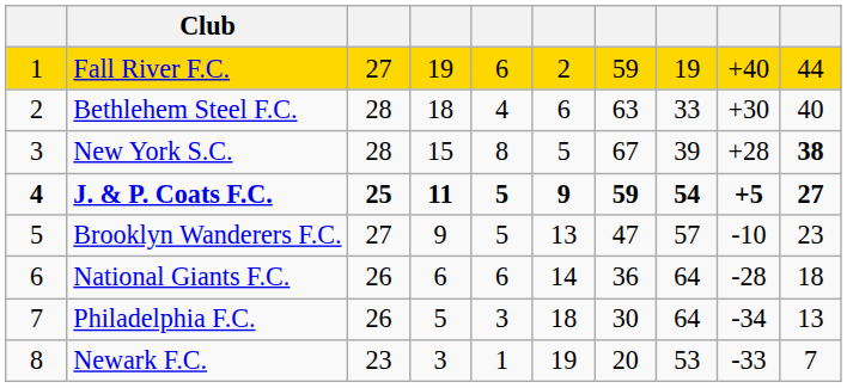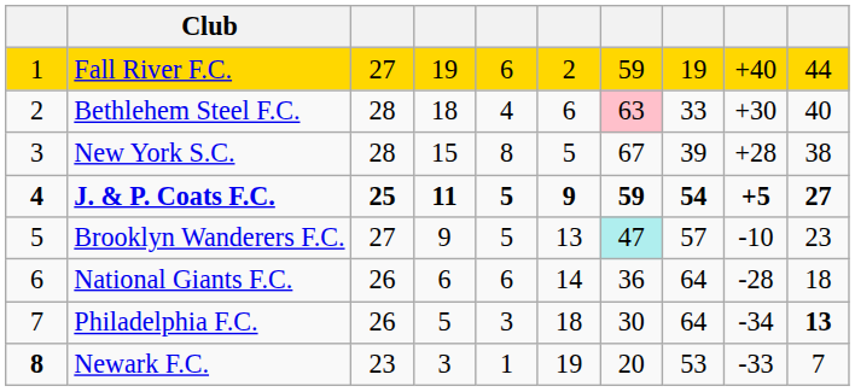Bethlehem Steel F.C. | column 7: no background -> pink background
New York S.C. | column 10: bold -> normal
Brooklyn Wanderers F.C. | column 7: no background -> paleturquoise background
Philadelphia F.C. | column 10: normal -> bold
Newark F.C. | column 1: normal -> bold
